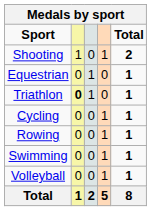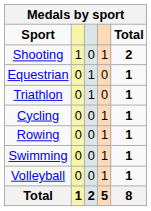Triathlon | column 2: bold -> normal
